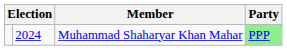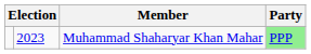Muhammad Shaharyar Khan Mahar | column 2: 2024 -> 2023
